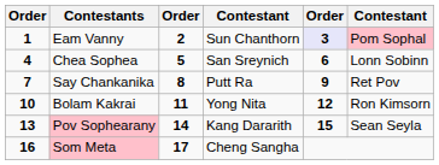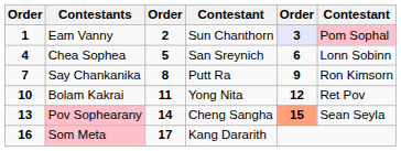Say Chankanika | column 6: Ret Pov -> Ron Kimsorn
Bolam Kakrai | column 6: Ron Kimsorn -> Ret Pov
Pov Sophearany | column 4: Kang Dararith -> Cheng Sangha
Pov Sophearany | column 5: no background -> lightsalmon background
Som Meta | column 4: Cheng Sangha -> Kang Dararith
